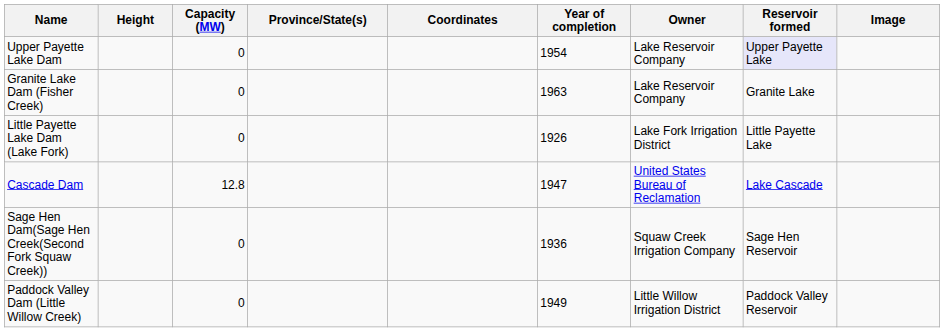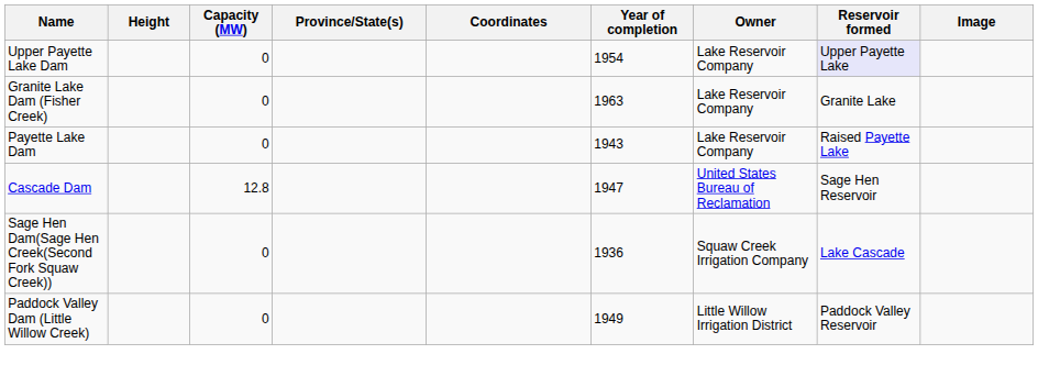+ row: Payette Lake Dam | 0 | 1943 | Lake Reservoir Company | Raised Payette Lake
- row: Little Payette Lake Dam (Lake Fork) | 0 | 1926 | Lake Fork Irrigation District | Little Payette Lake
Cascade Dam | Reservoir formed: Lake Cascade -> Sage Hen Reservoir
Sage Hen Dam(Sage Hen Creek(Second Fork Squaw Creek)) | Reservoir formed: Sage Hen Reservoir -> Lake Cascade
